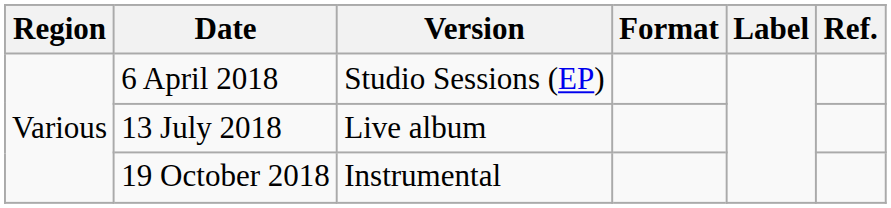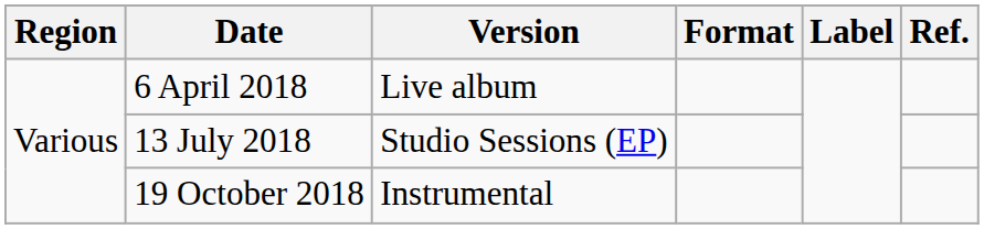6 April 2018 | Version: Studio Sessions (EP) -> Live album
13 July 2018 | Version: Live album -> Studio Sessions (EP)
